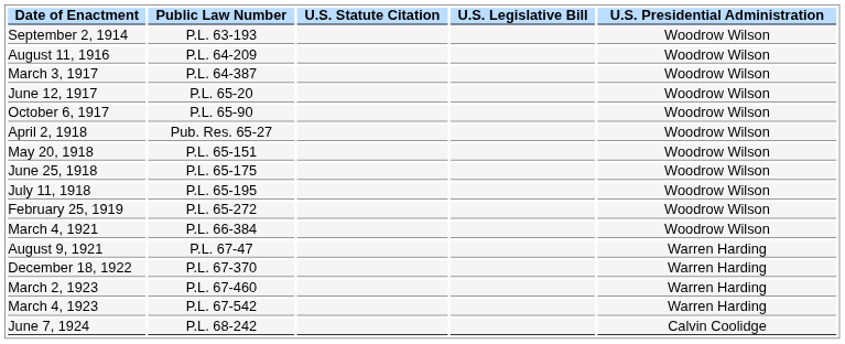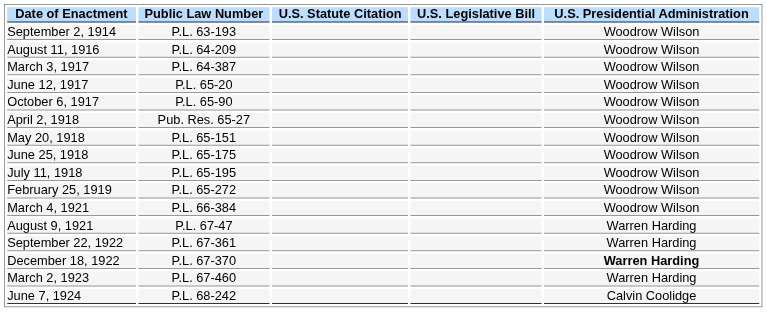+ row: September 22, 1922 | P.L. 67-361 | Warren Harding
December 18, 1922 | U.S. Presidential Administration: normal -> bold
- row: March 4, 1923 | P.L. 67-542 | Warren Harding
